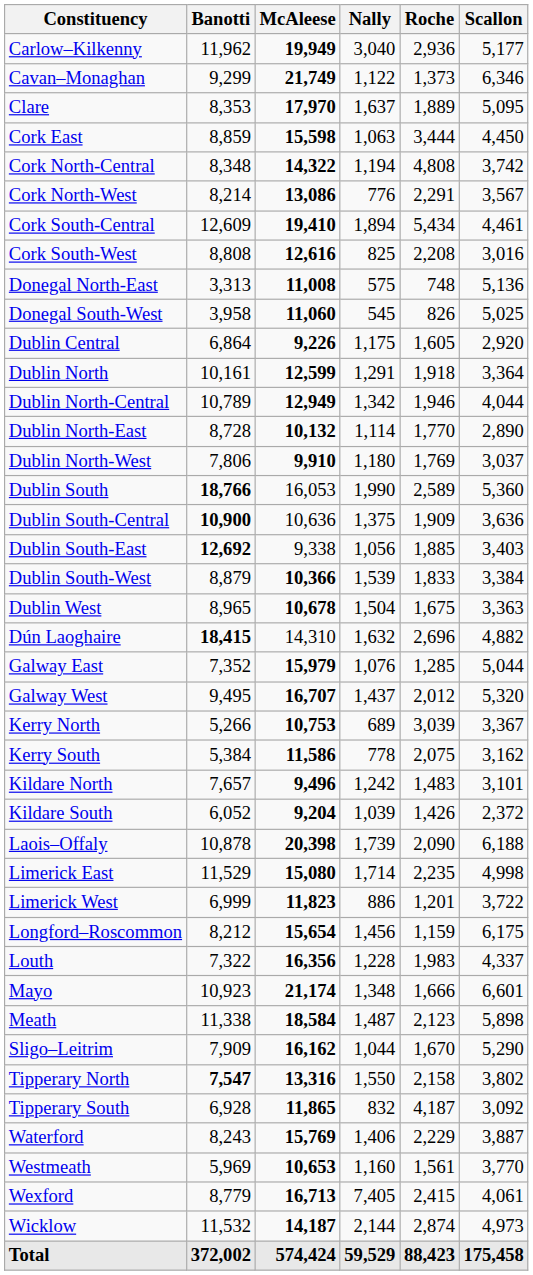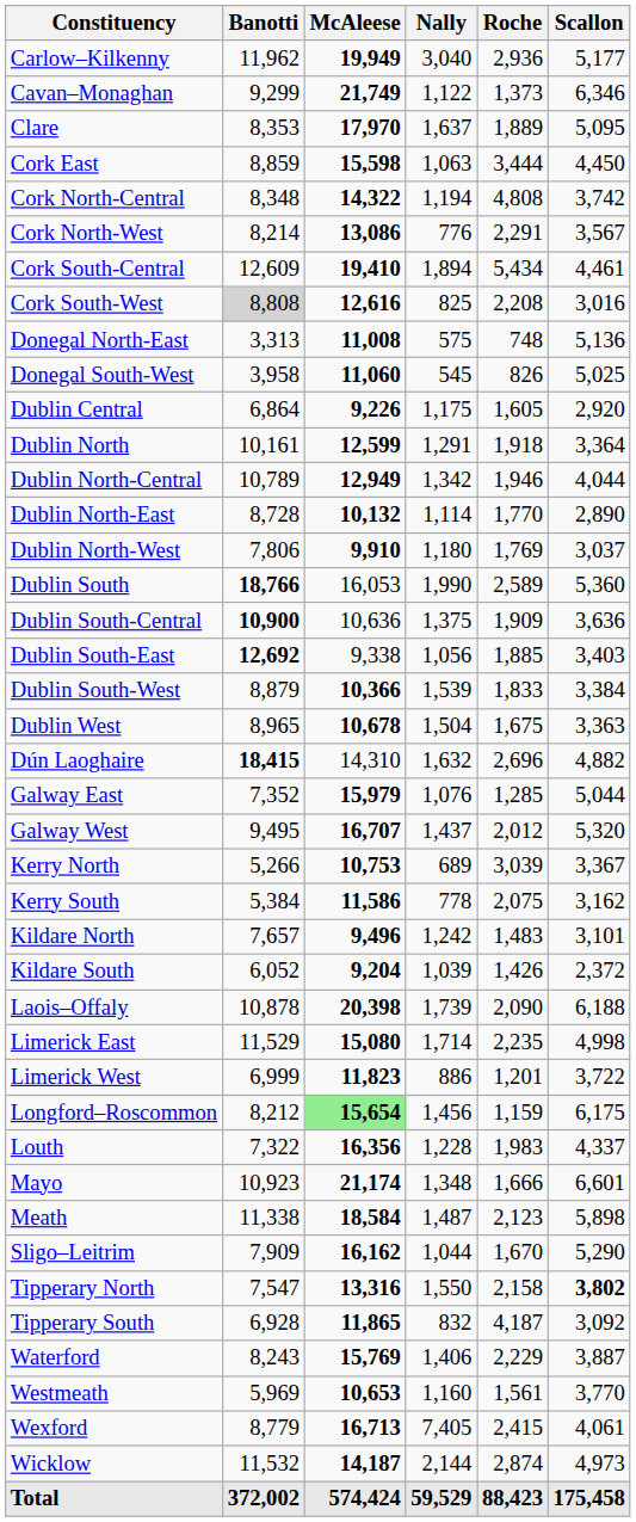Cork South-West | Banotti: no background -> lightgrey background
Longford–Roscommon | McAleese: no background -> lightgreen background
Tipperary North | Banotti: bold -> normal
Tipperary North | Scallon: normal -> bold
